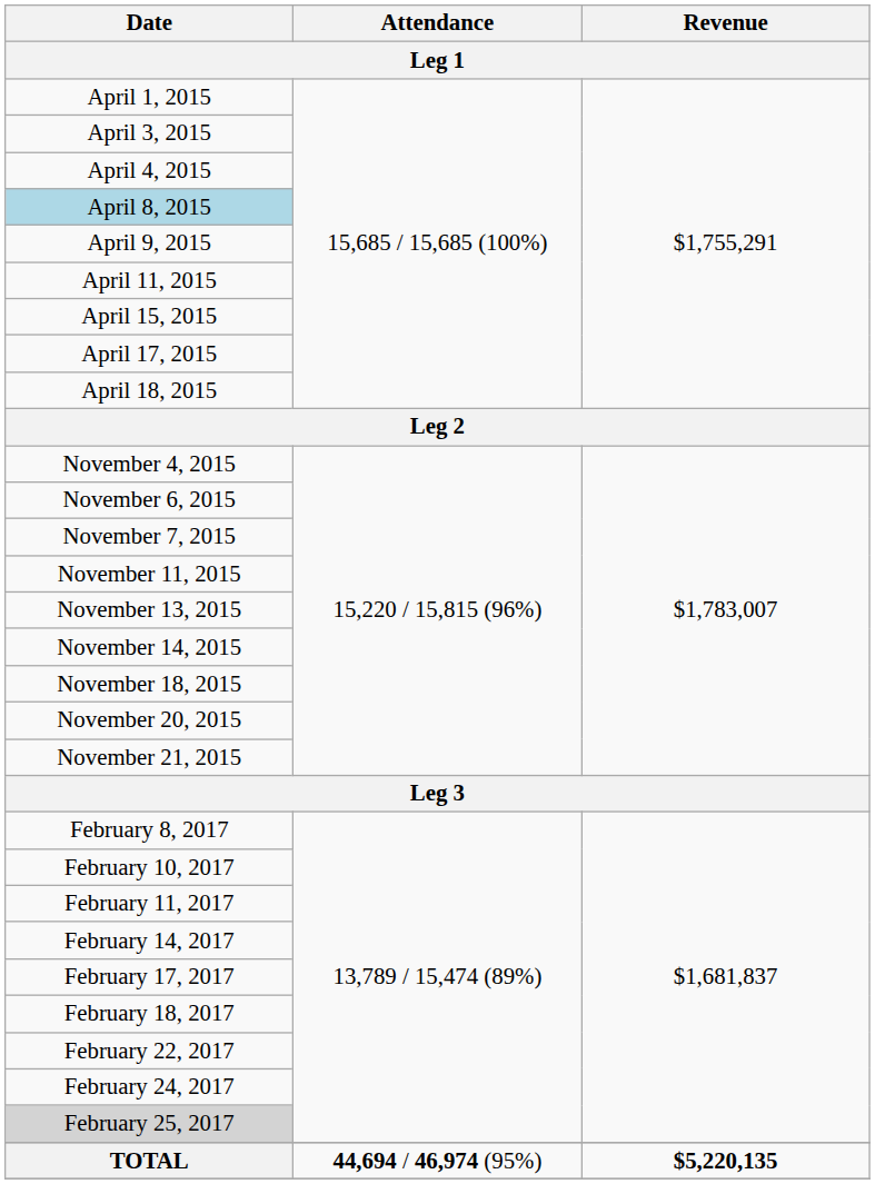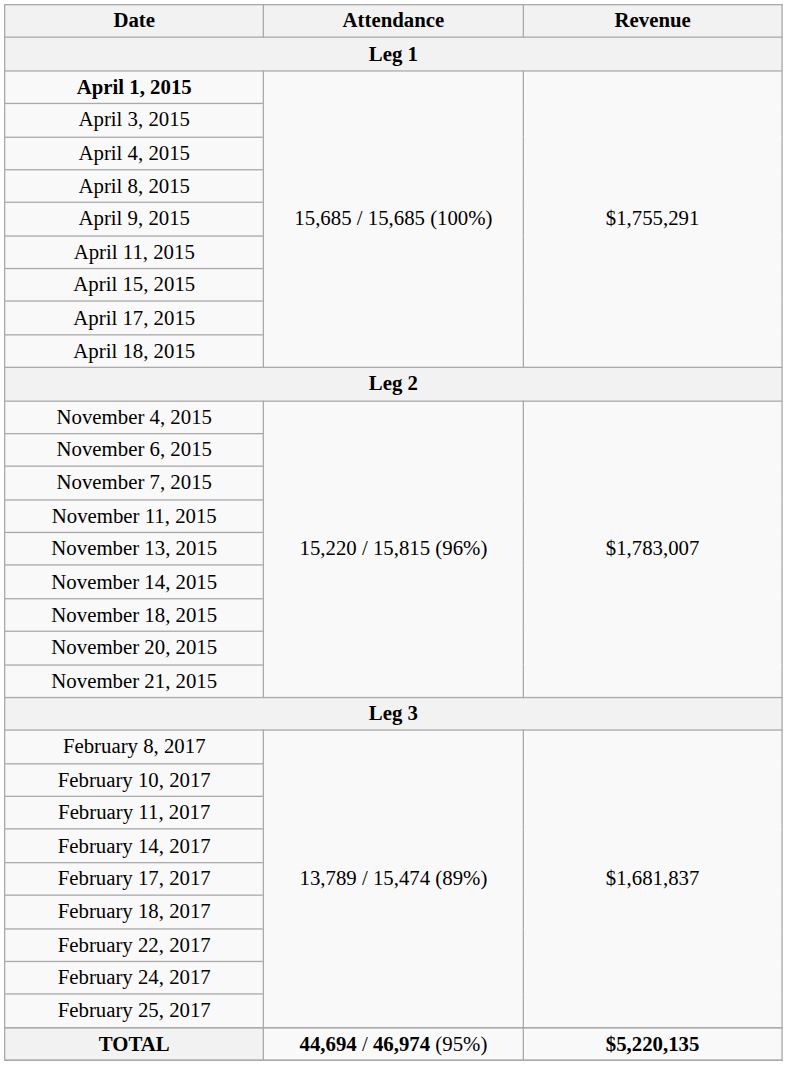April 1, 2015 | Date: normal -> bold
April 8, 2015 | Date: lightblue background -> no background
February 25, 2017 | Date: lightgrey background -> no background
